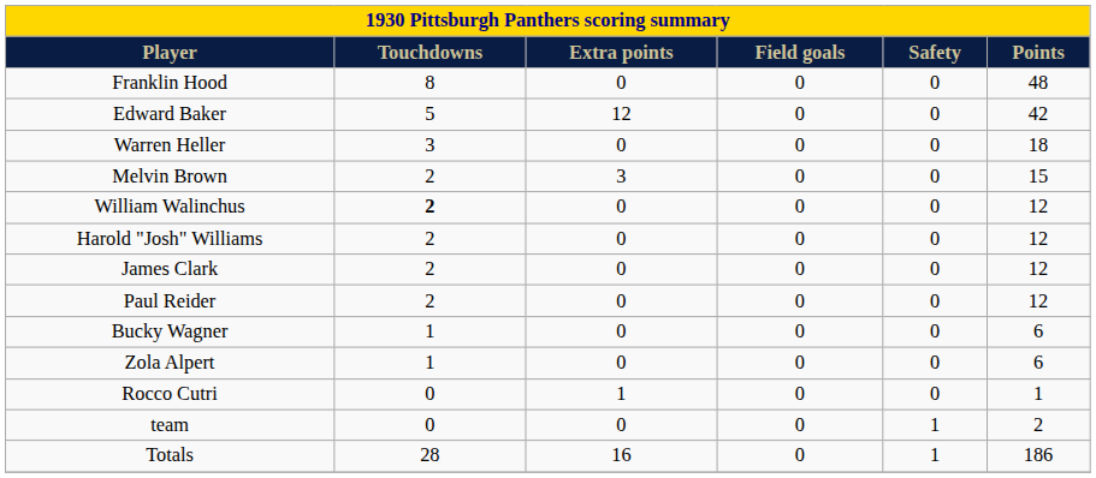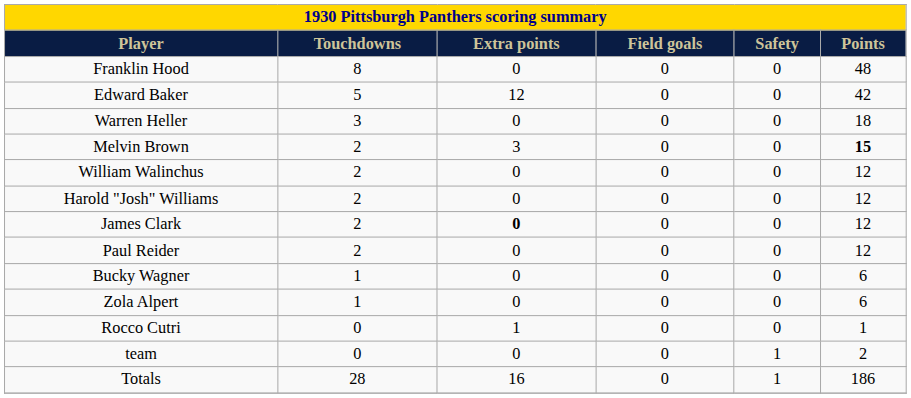Melvin Brown | Points: normal -> bold
William Walinchus | Touchdowns: bold -> normal
James Clark | Extra points: normal -> bold
